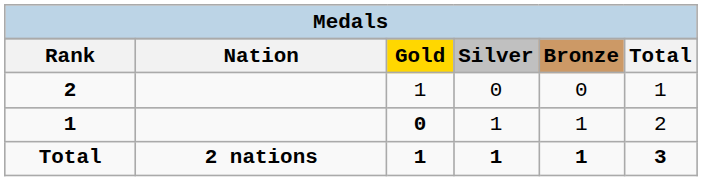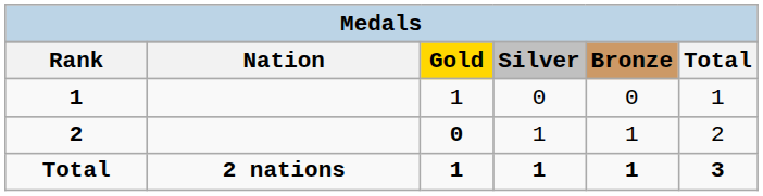row 3 | column 1: 2 -> 1
row 4 | column 1: 1 -> 2
